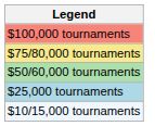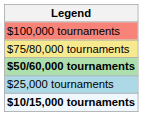row 4 | column 1: normal -> bold
row 6 | column 1: normal -> bold
